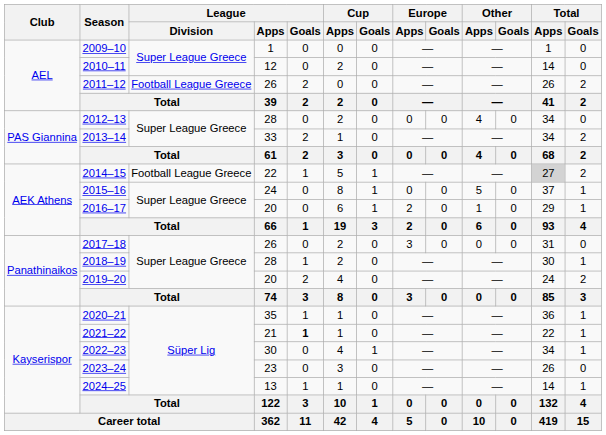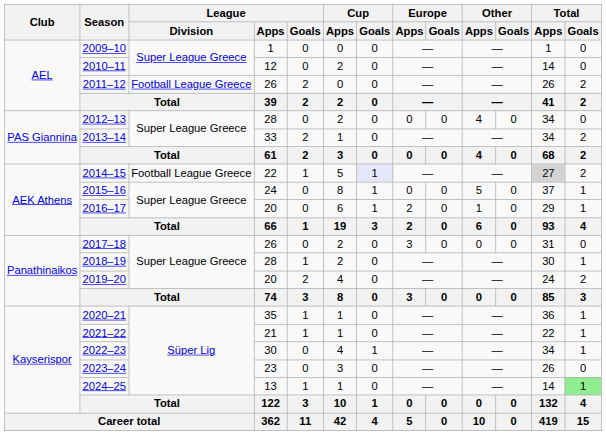2014–15 | Cup / Goals: no background -> lavender background
2021–22 | League / Goals: bold -> normal
2024–25 | Total / Goals: no background -> lightgreen background
